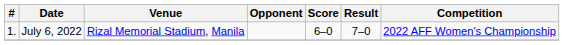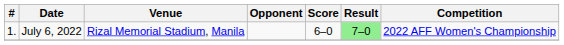July 6, 2022 | Result: no background -> lightgreen background
